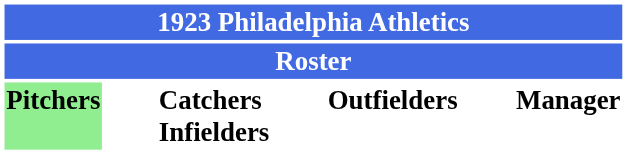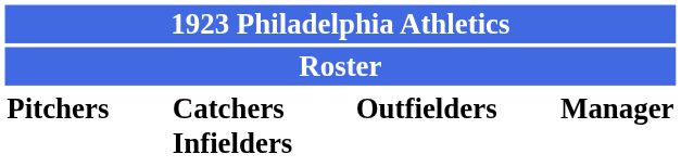Pitchers | column 1: lightgreen background -> no background
